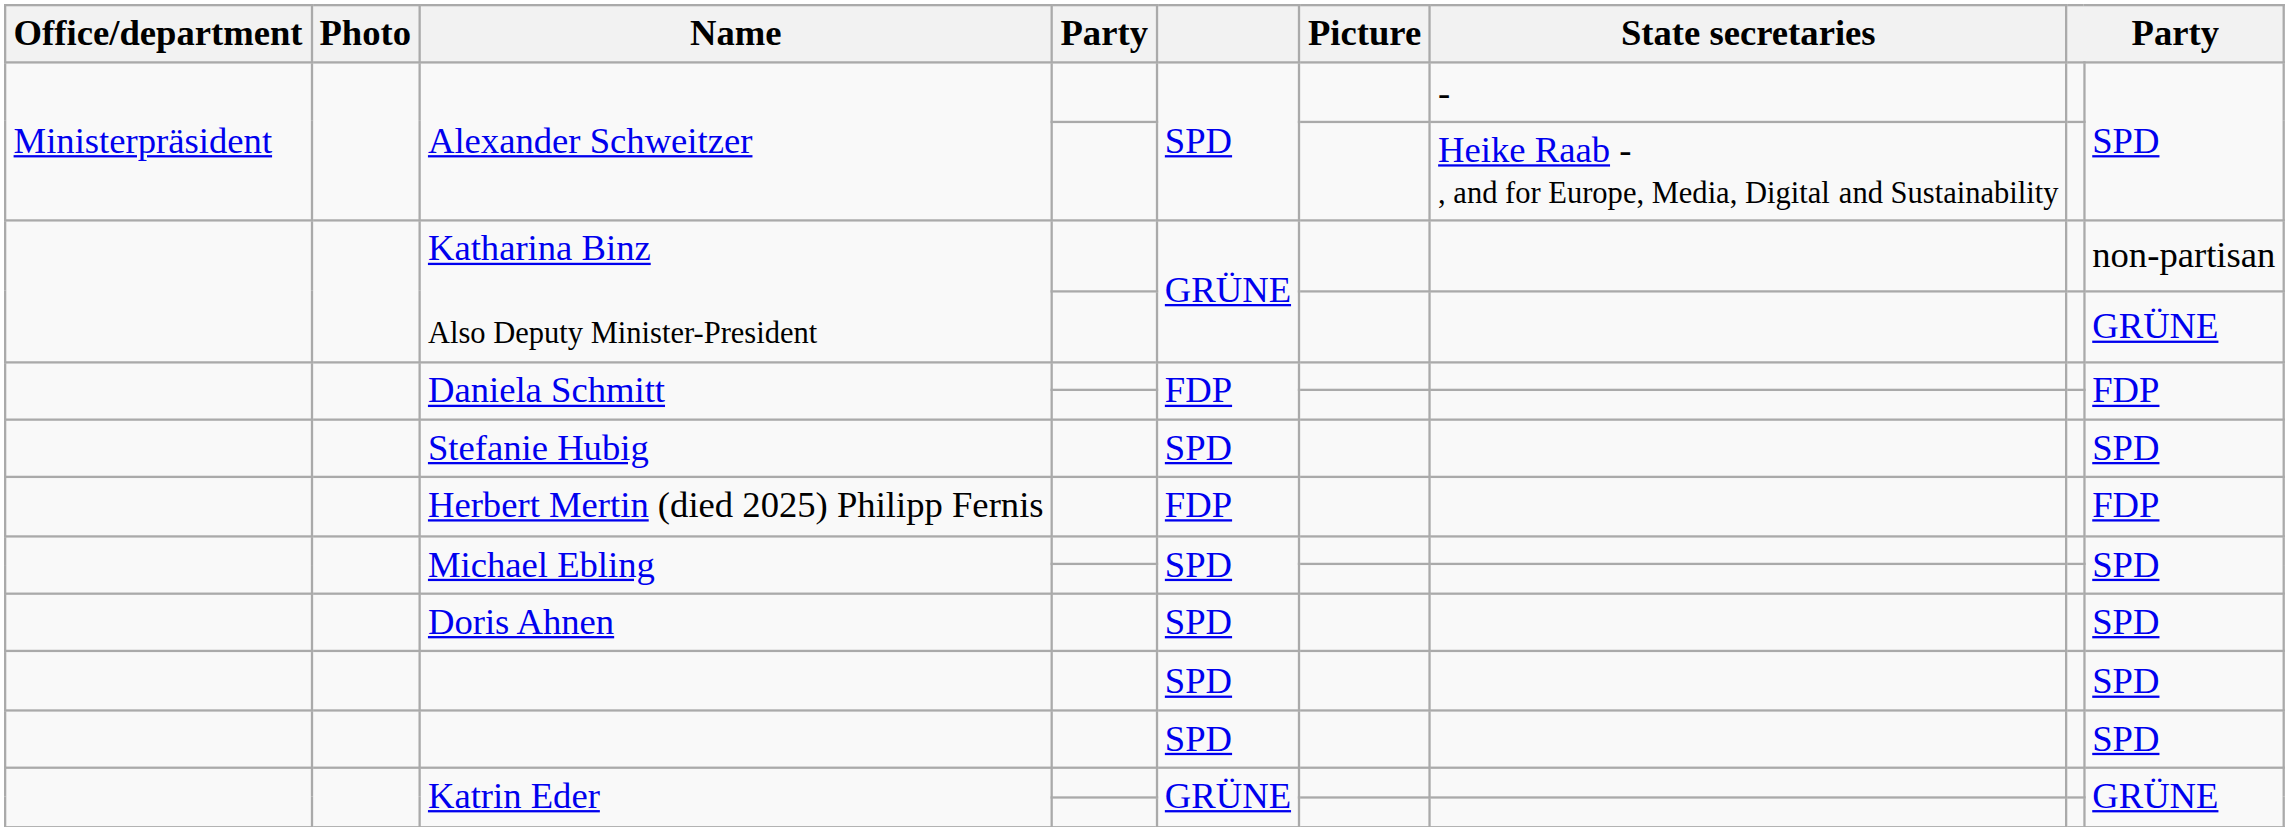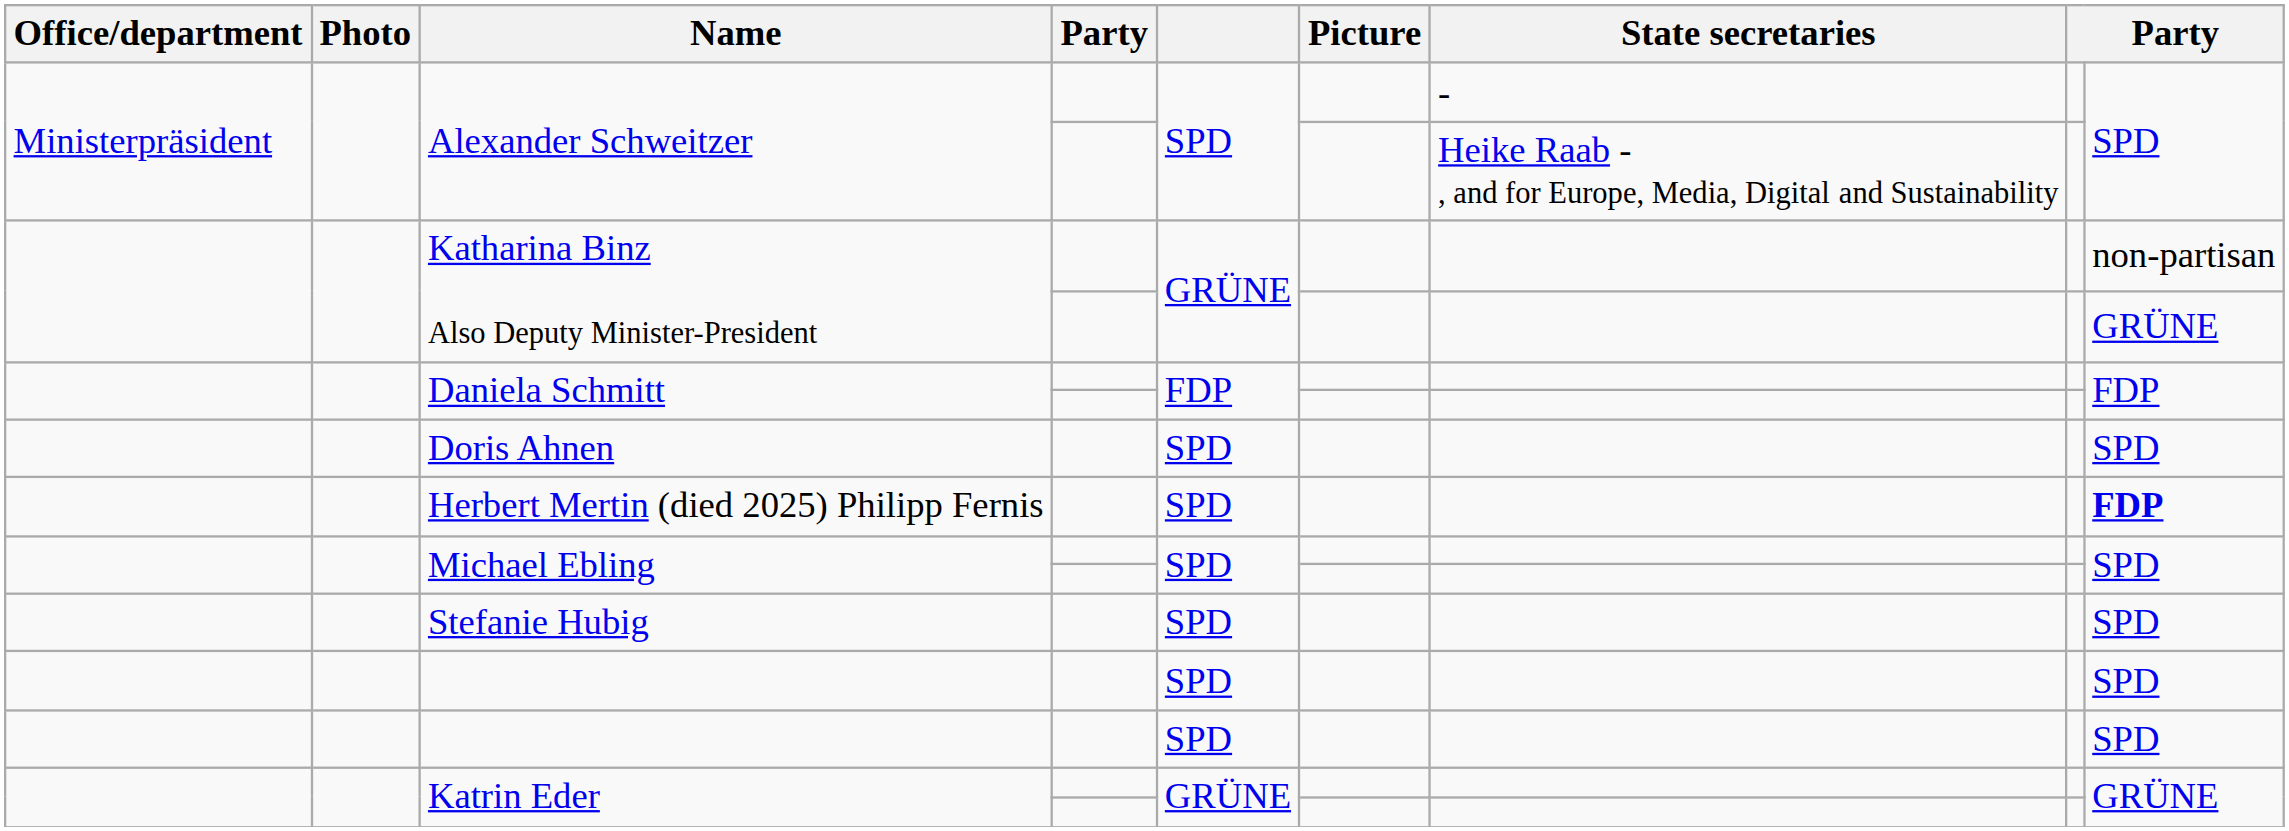rows swapped: Doris Ahnen <-> Stefanie Hubig
Herbert Mertin (died 2025) Philipp Fernis | column 5: FDP -> SPD
Herbert Mertin (died 2025) Philipp Fernis | column 9: normal -> bold
